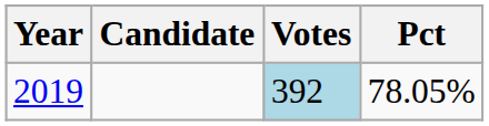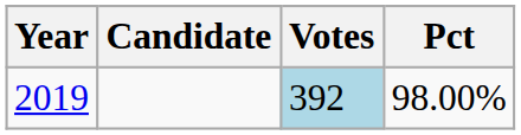2019 | Pct: 78.05% -> 98.00%
